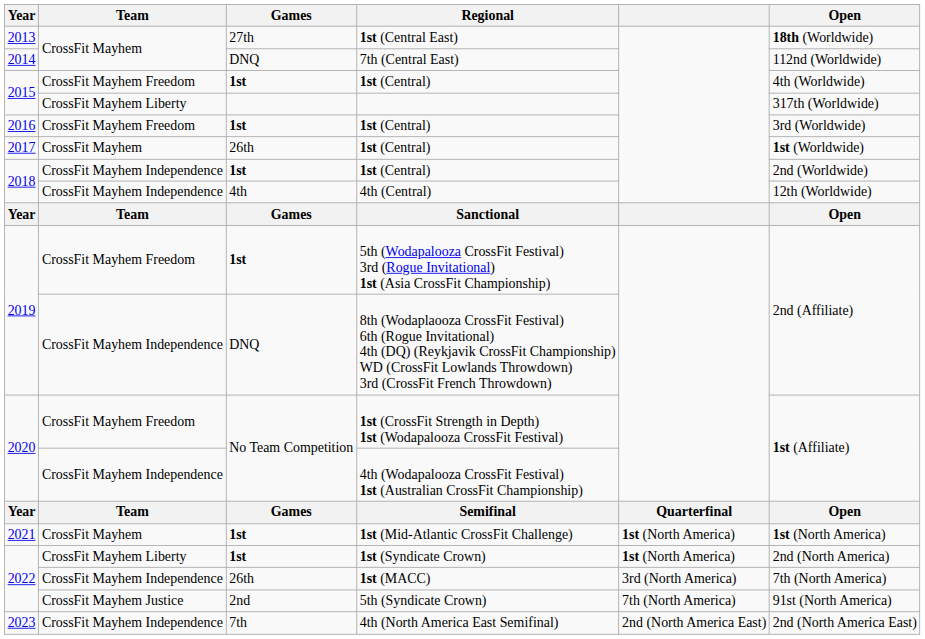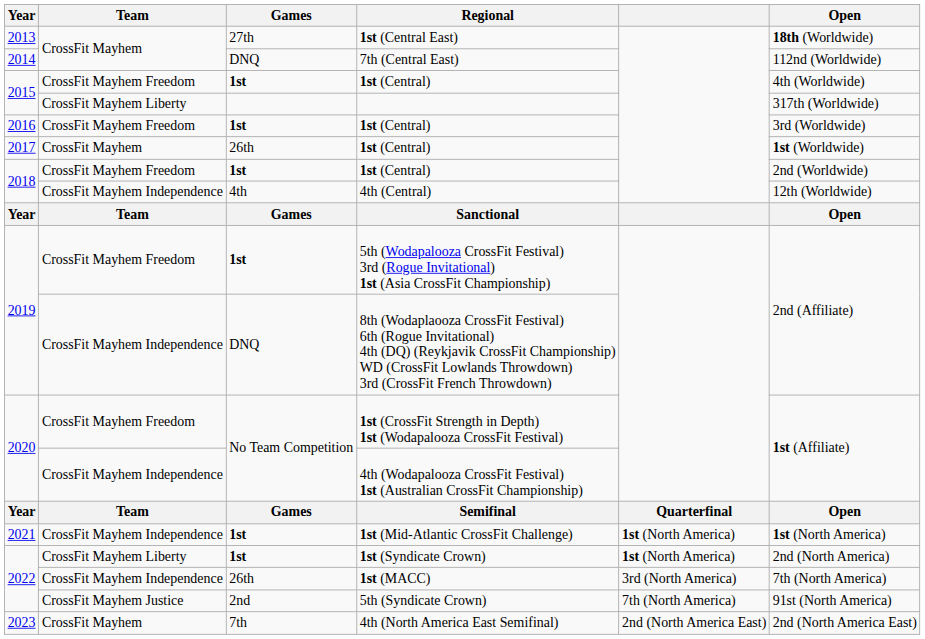2018 / 1st (Central) | Team: CrossFit Mayhem Independence -> CrossFit Mayhem Freedom
1st (Mid-Atlantic CrossFit Challenge) | Team: CrossFit Mayhem -> CrossFit Mayhem Independence
4th (North America East Semifinal) | Team: CrossFit Mayhem Independence -> CrossFit Mayhem
